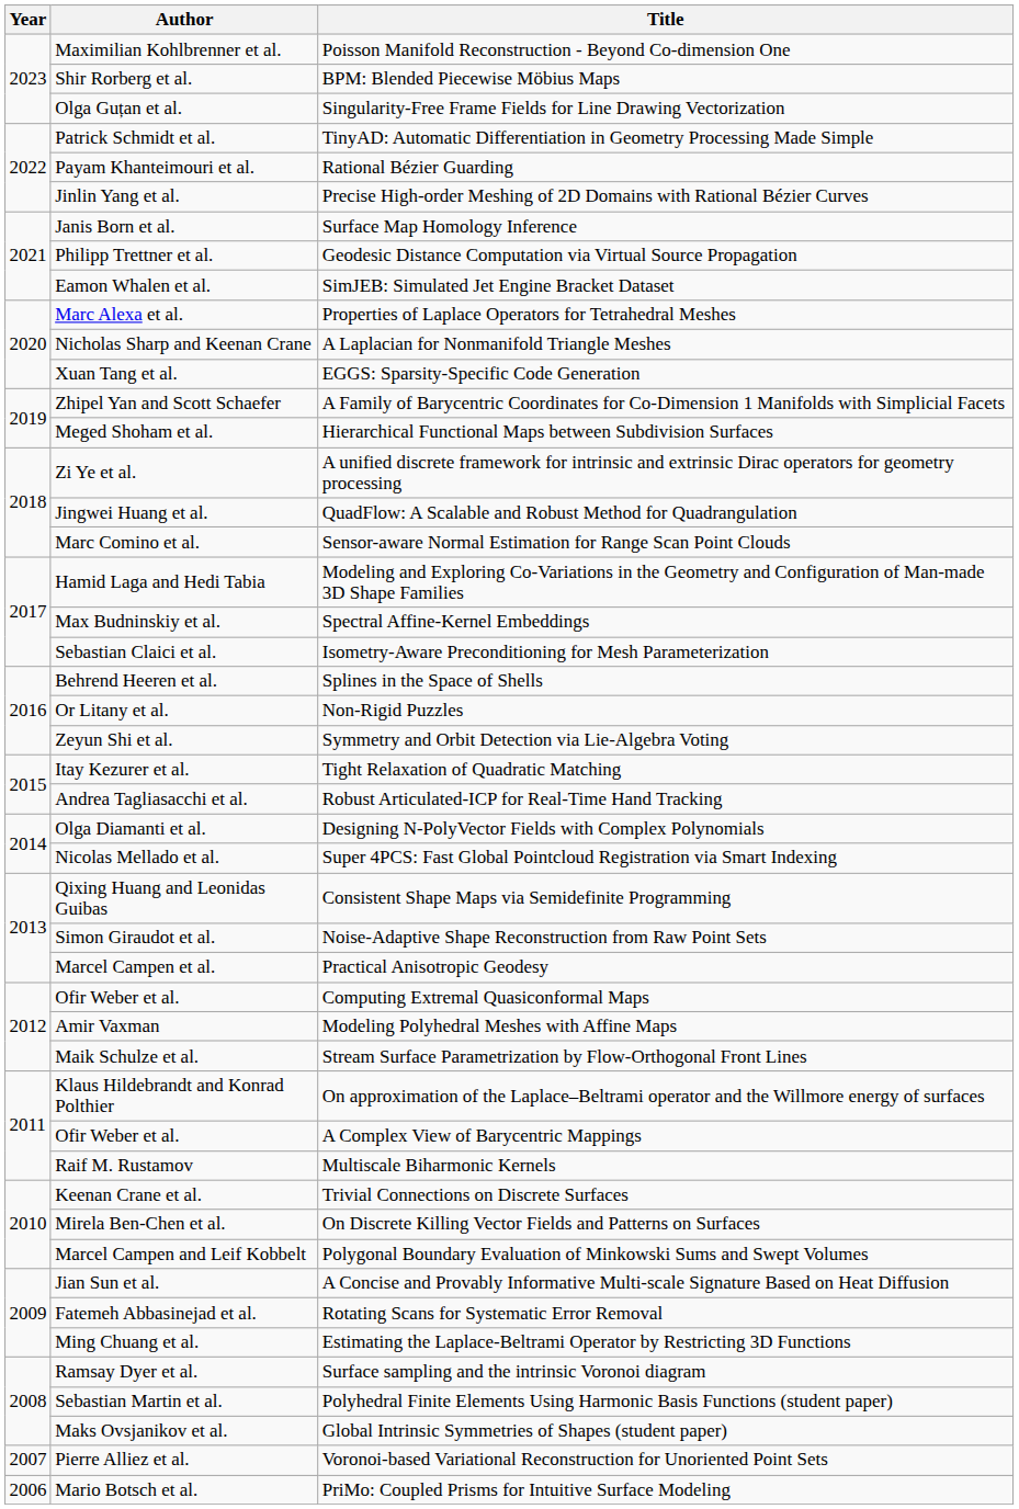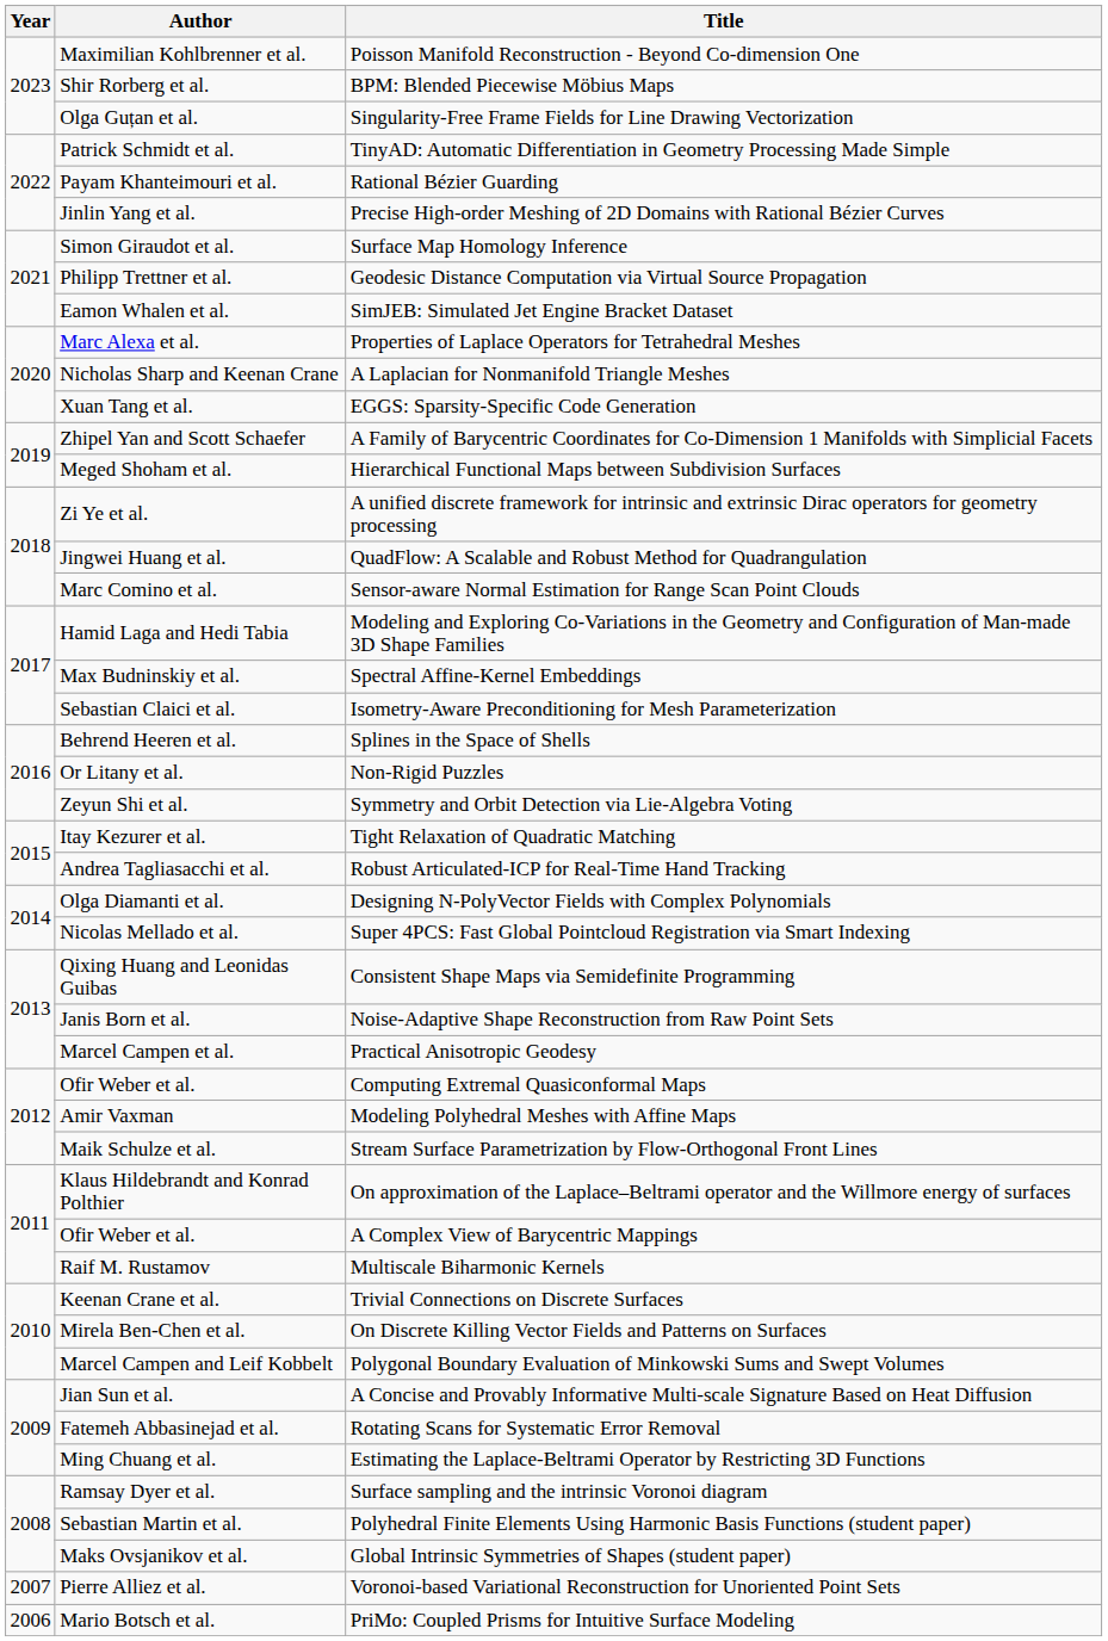Surface Map Homology Inference | Author: Janis Born et al. -> Simon Giraudot et al.
Noise-Adaptive Shape Reconstruction from Raw Point Sets | Author: Simon Giraudot et al. -> Janis Born et al.
